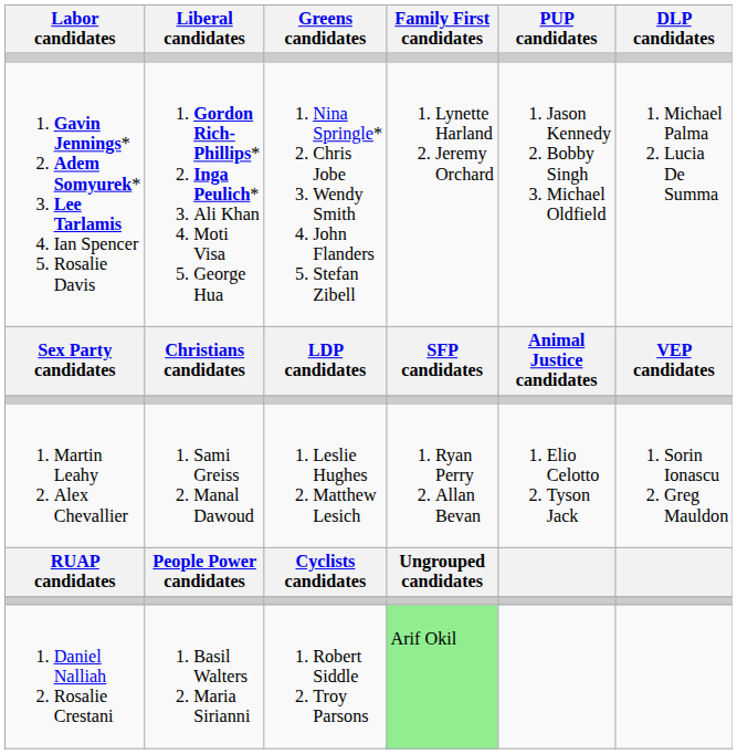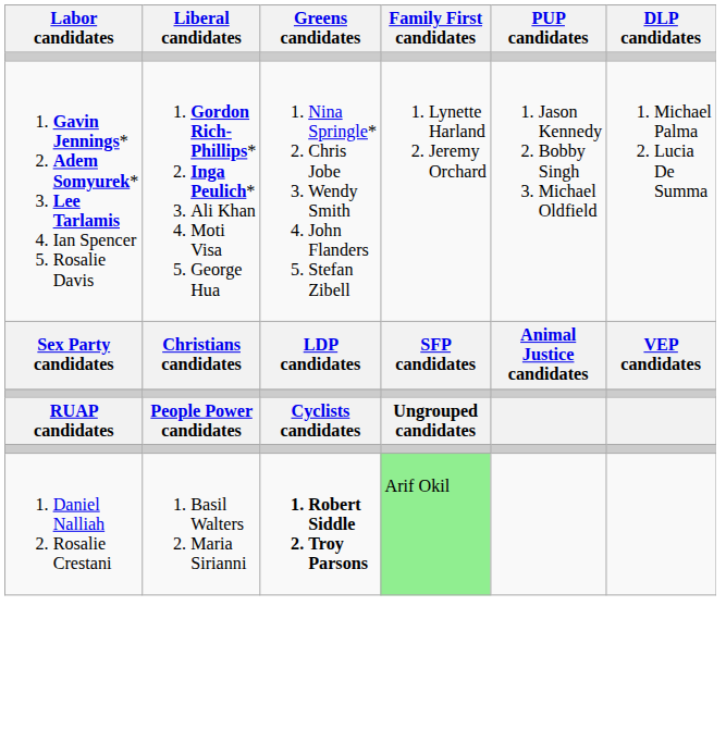- row: Martin Leahy Alex Chevallier | Sami Greiss Manal Dawoud | Leslie Hughes Matthew Lesich | Ryan Perry Allan Bevan | Elio Celotto Tyson Jack | Sorin Ionascu Greg Mauldon
Daniel Nalliah Rosalie Crestani | Greens candidates: normal -> bold
